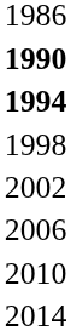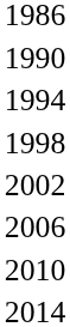1990 | column 1: bold -> normal
1994 | column 1: bold -> normal
